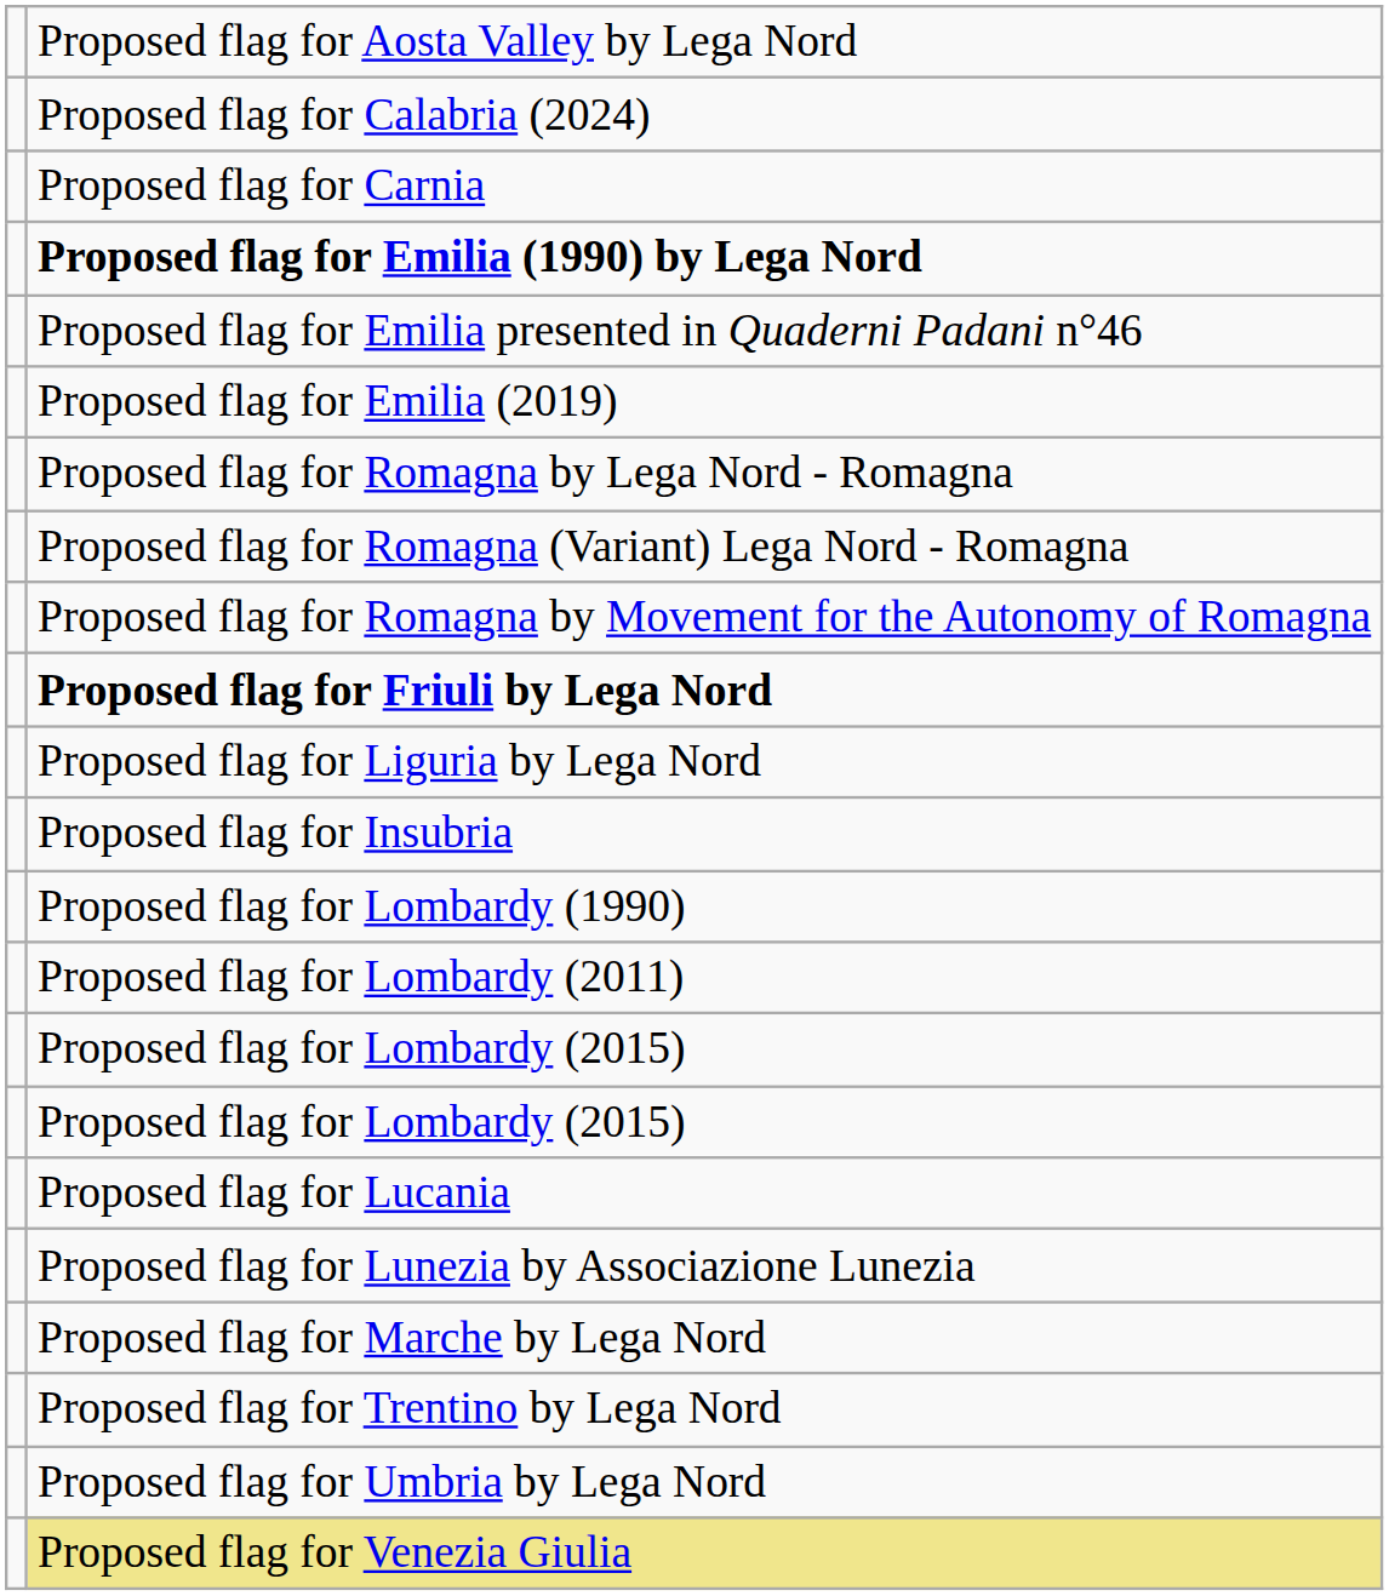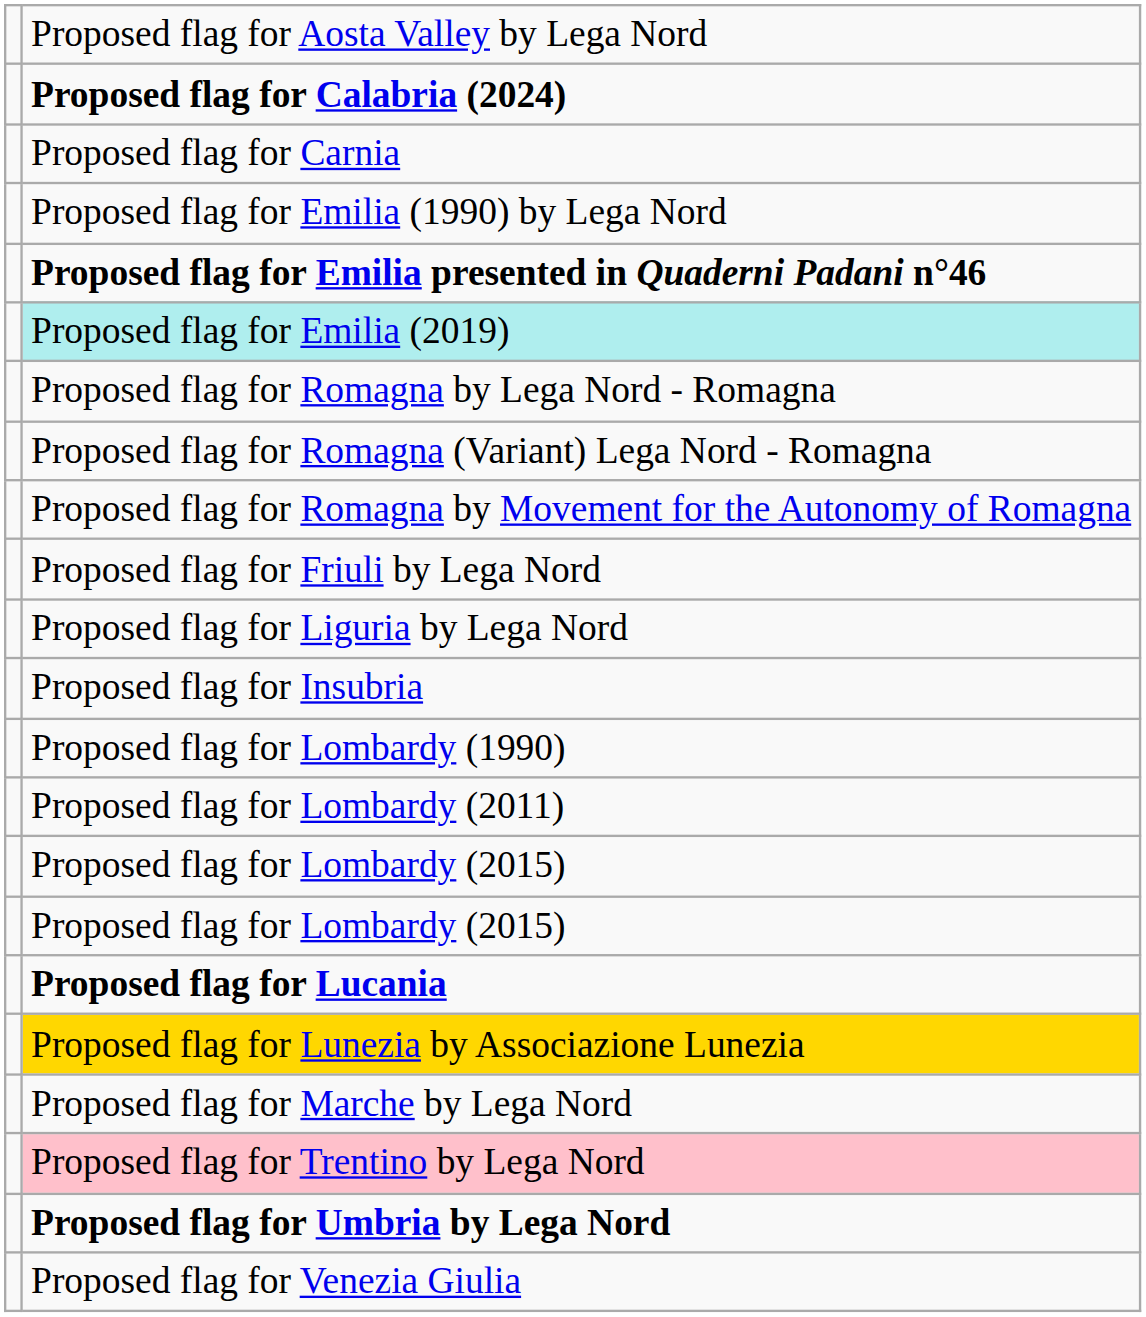row 2 | column 2: normal -> bold
row 4 | column 2: bold -> normal
row 5 | column 2: normal -> bold
row 6 | column 2: no background -> paleturquoise background
row 10 | column 2: bold -> normal
row 17 | column 2: normal -> bold
row 18 | column 2: no background -> gold background
row 20 | column 2: no background -> pink background
row 21 | column 2: normal -> bold
row 22 | column 2: khaki background -> no background
